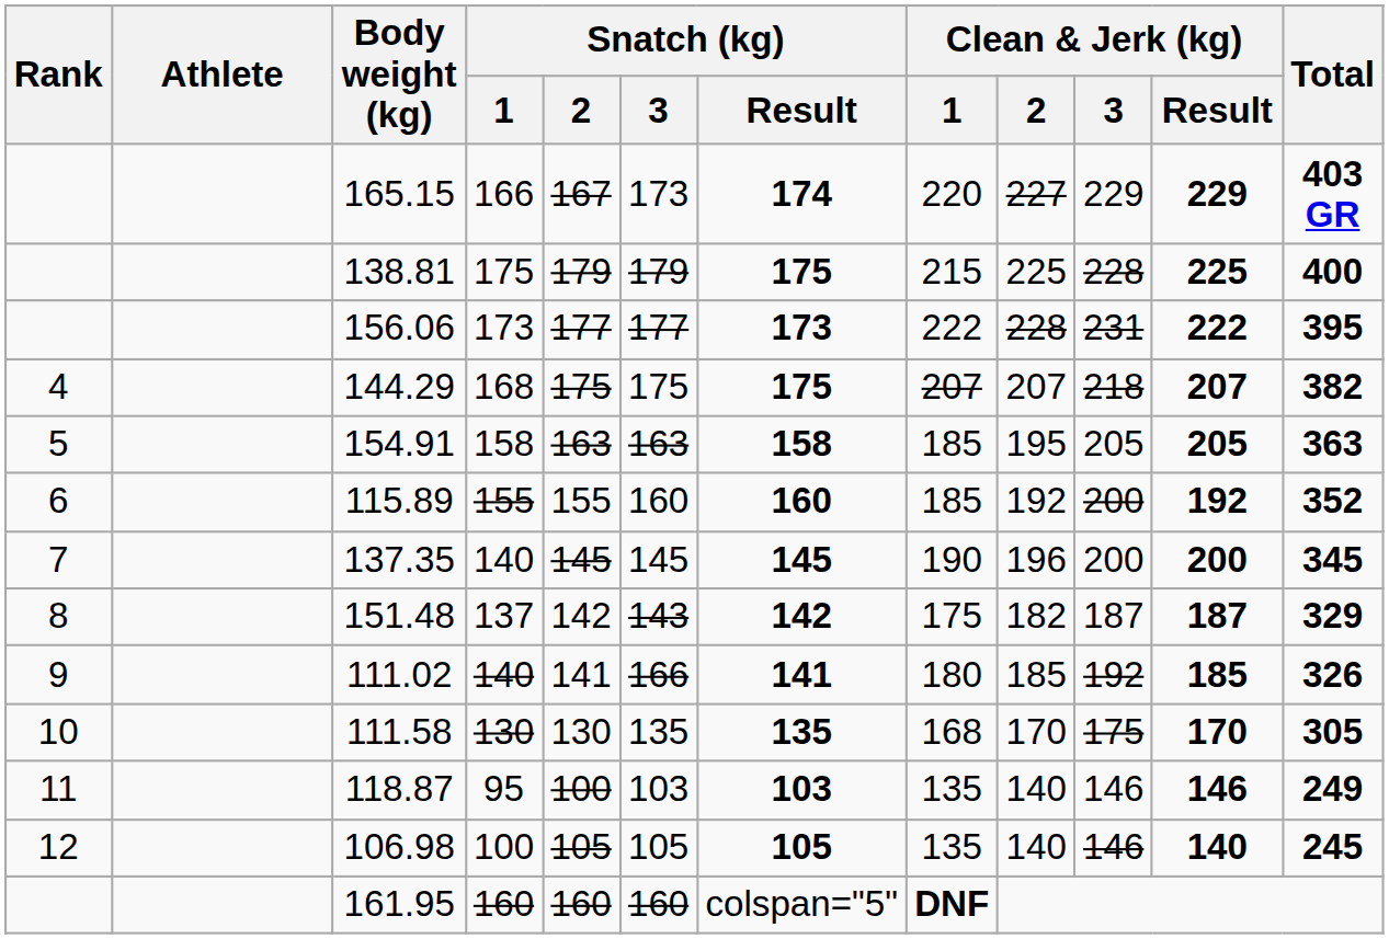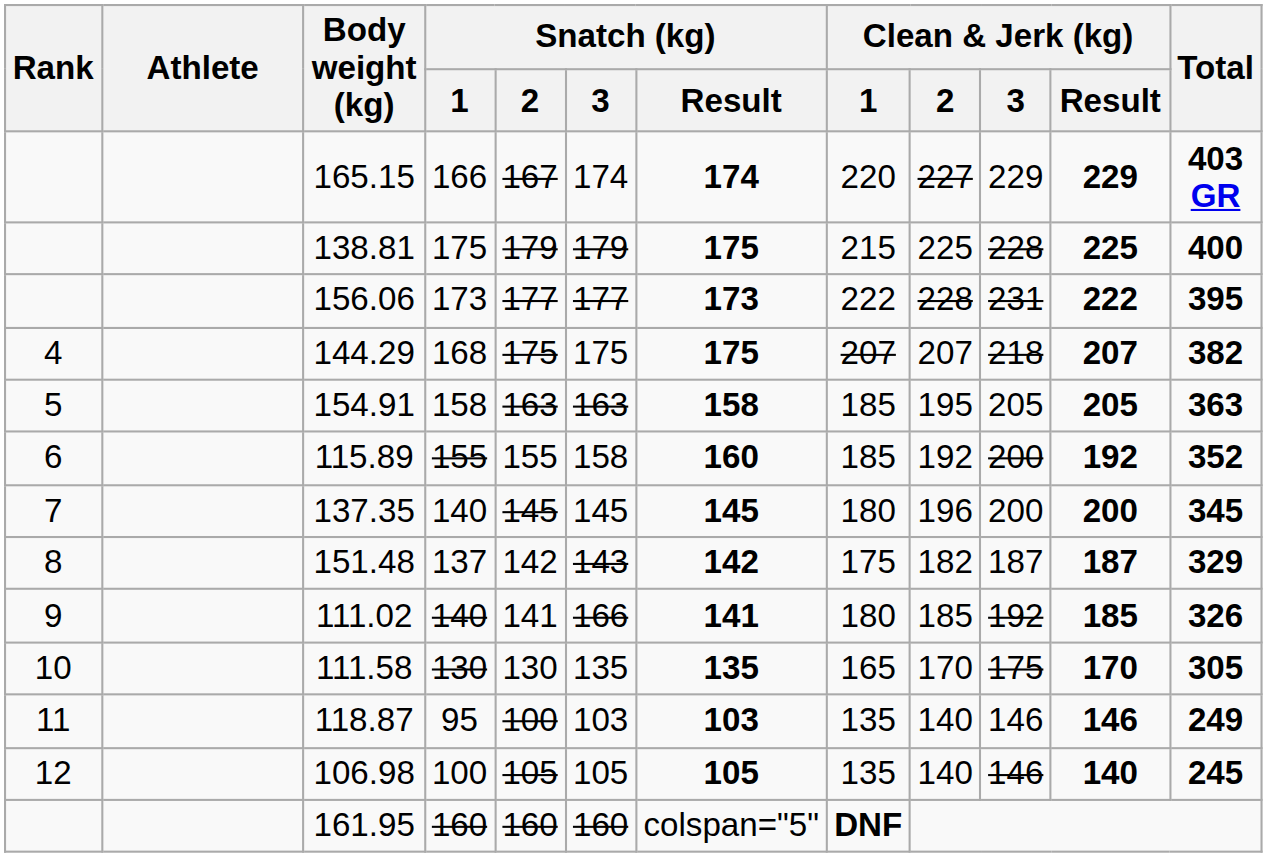165.15 | Snatch (kg) / 3: 173 -> 174
115.89 | Snatch (kg) / 3: 160 -> 158
137.35 | Clean & Jerk (kg) / 1: 190 -> 180
111.58 | Clean & Jerk (kg) / 1: 168 -> 165
